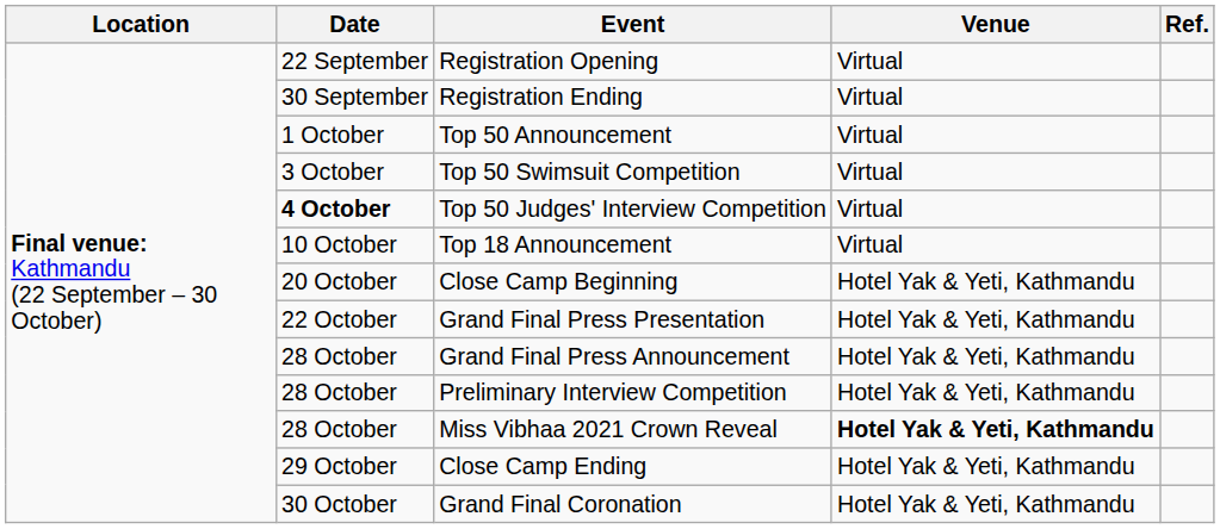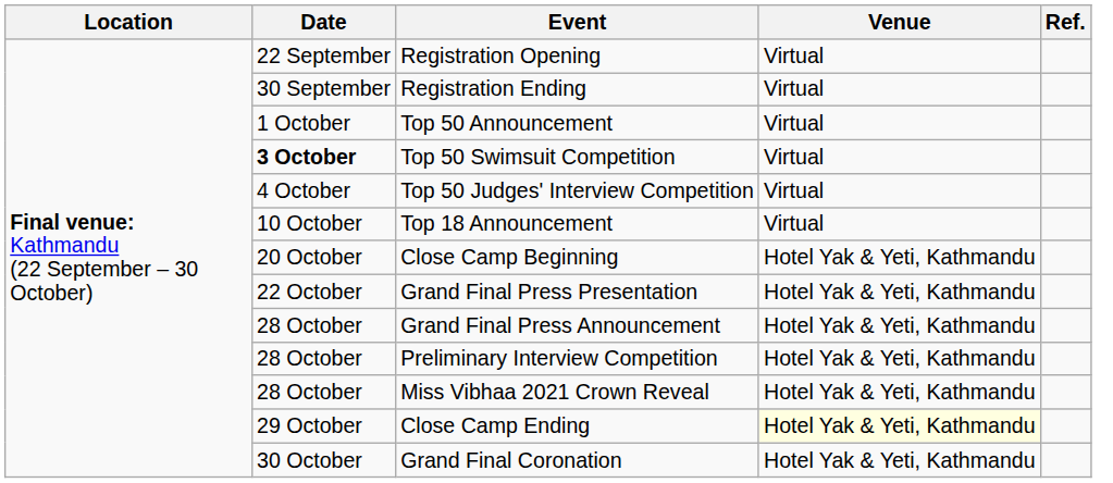Top 50 Swimsuit Competition | Date: normal -> bold
Top 50 Judges' Interview Competition | Date: bold -> normal
Miss Vibhaa 2021 Crown Reveal | Venue: bold -> normal
Close Camp Ending | Venue: no background -> lightyellow background
